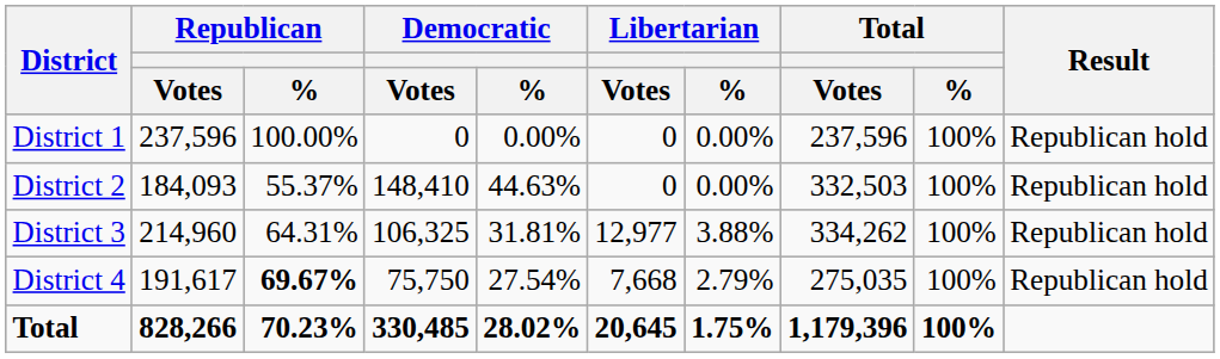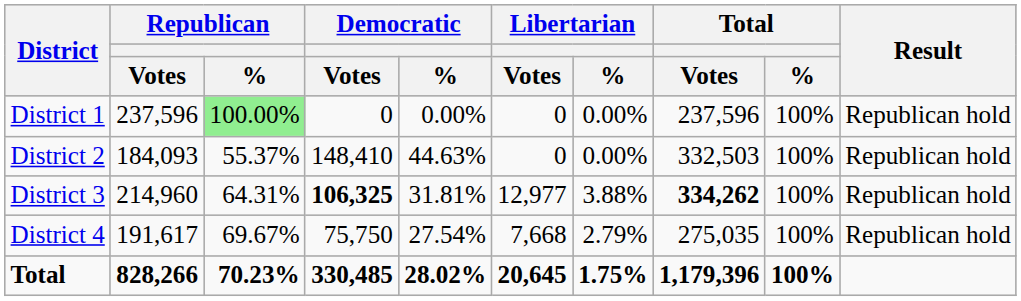District 1 | Republican / %: no background -> lightgreen background
District 3 | Democratic / Votes: normal -> bold
District 3 | Total / Votes: normal -> bold
District 4 | Republican / %: bold -> normal
